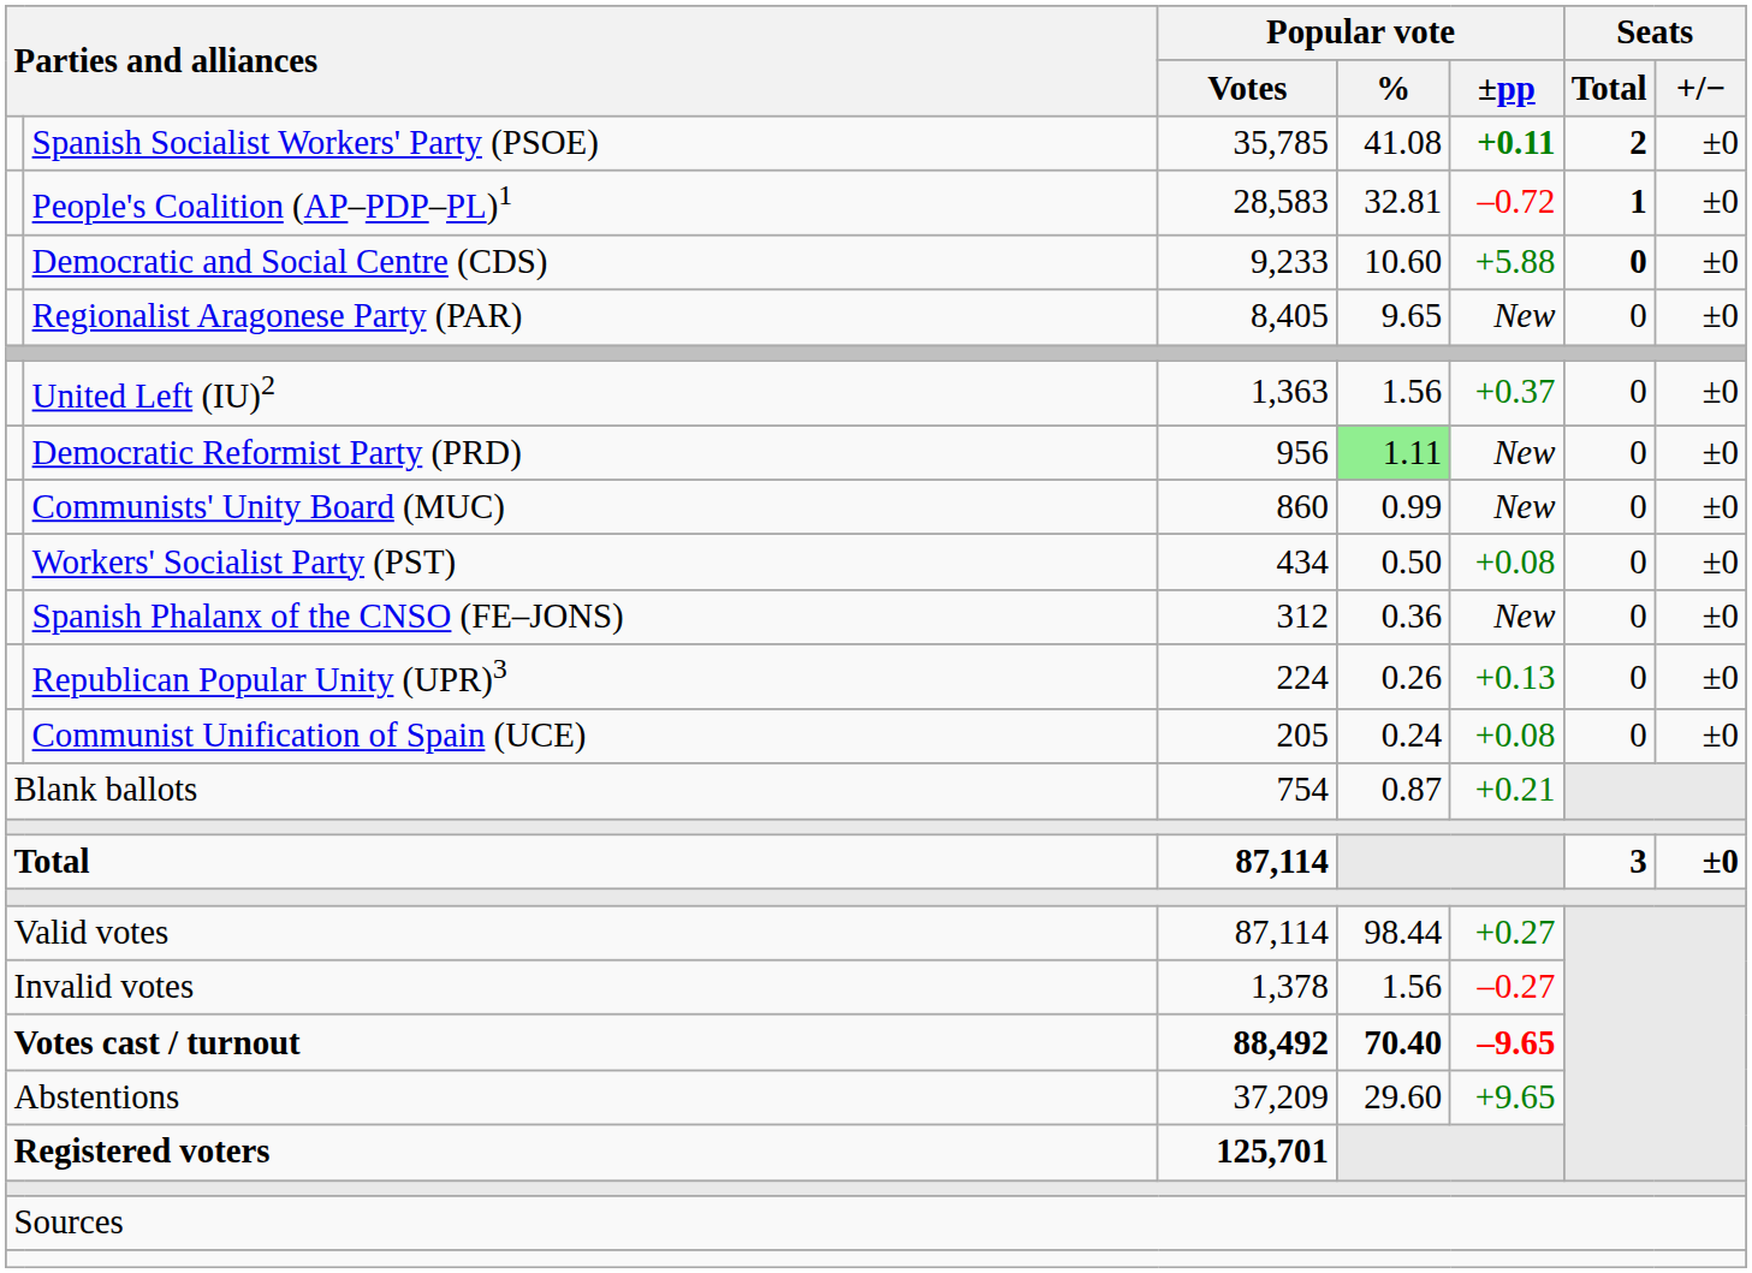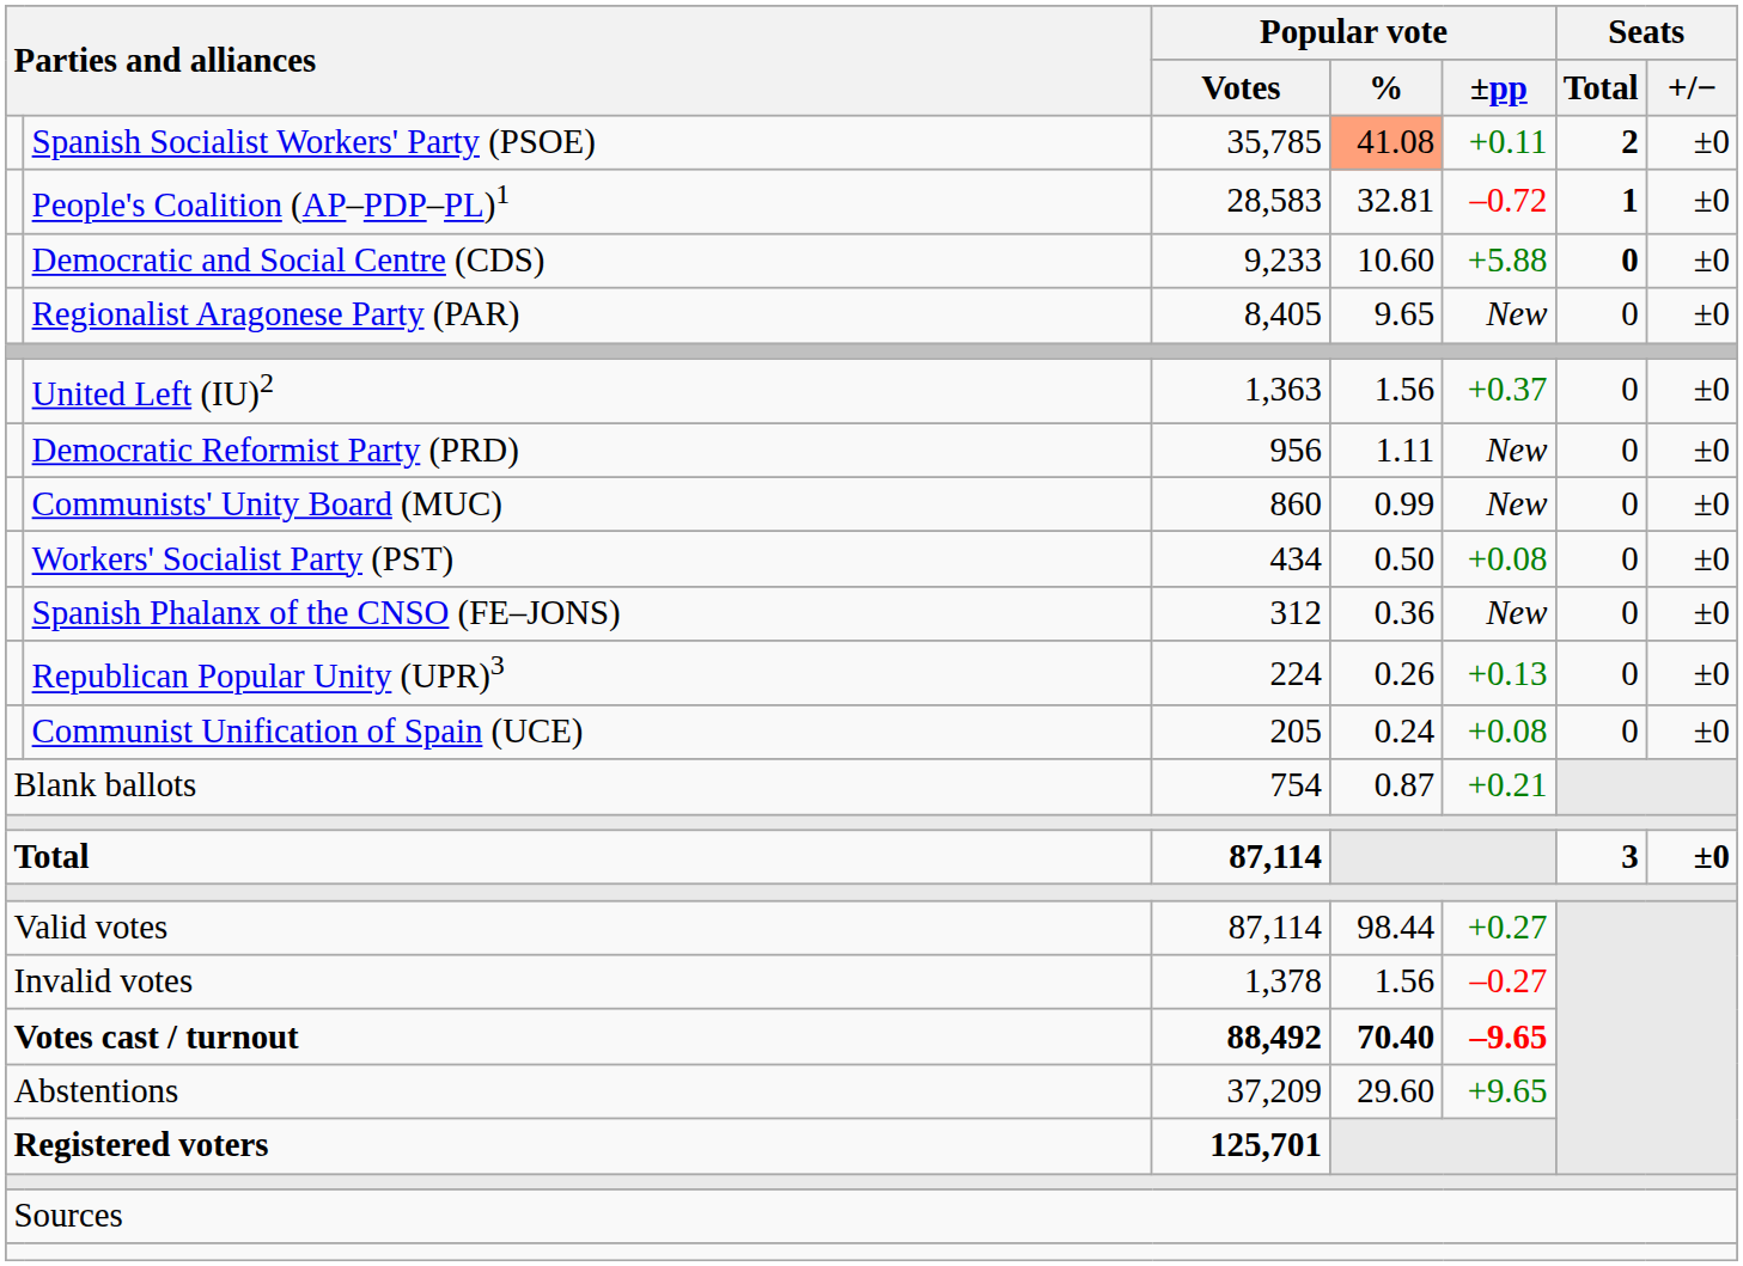Spanish Socialist Workers' Party (PSOE) | Popular vote / %: no background -> lightsalmon background
Spanish Socialist Workers' Party (PSOE) | Popular vote / ±pp: bold -> normal
Democratic Reformist Party (PRD) | Popular vote / %: lightgreen background -> no background
